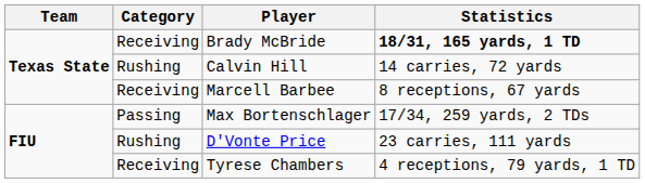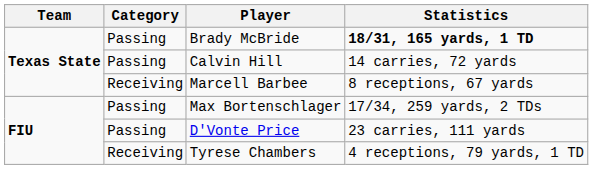Brady McBride | Category: Receiving -> Passing
Calvin Hill | Category: Rushing -> Passing
D'Vonte Price | Category: Rushing -> Passing
